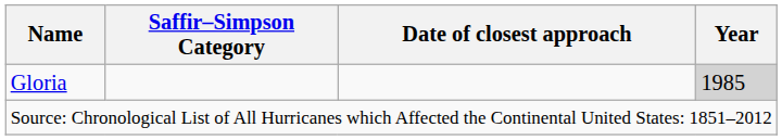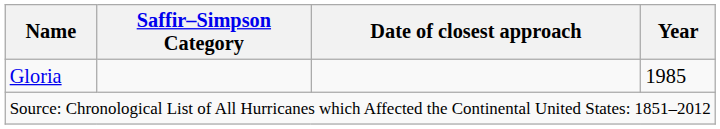Gloria | Year: lightgrey background -> no background
